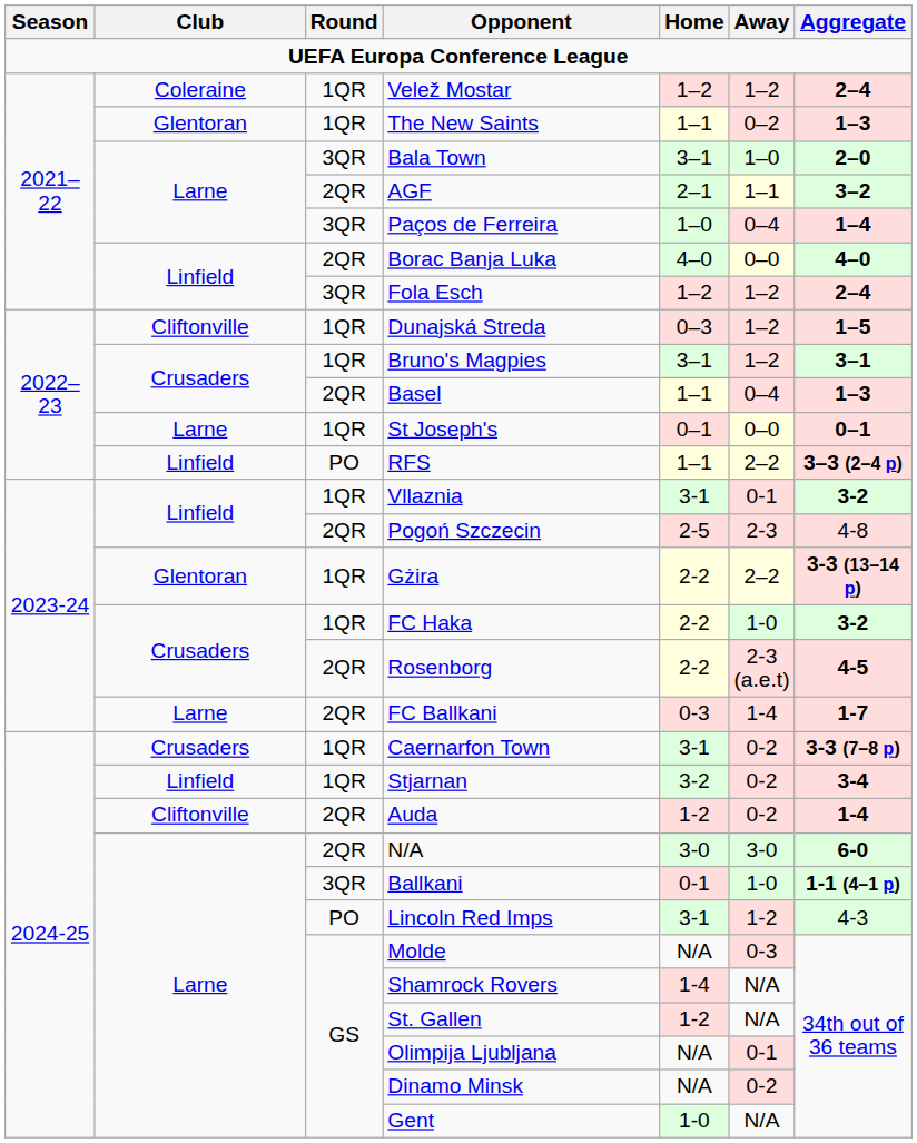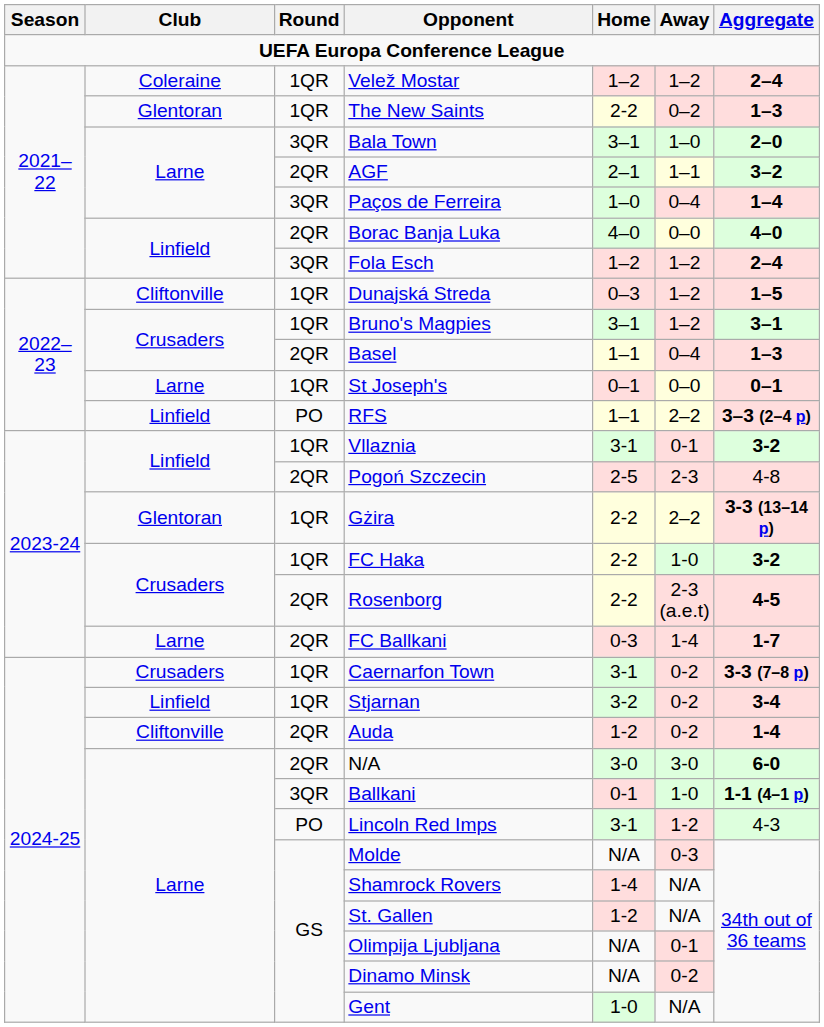The New Saints | Home: 1–1 -> 2-2
